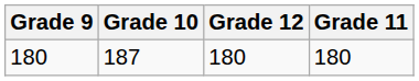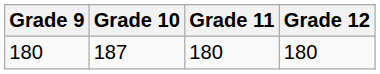columns swapped: Grade 11 <-> Grade 12
